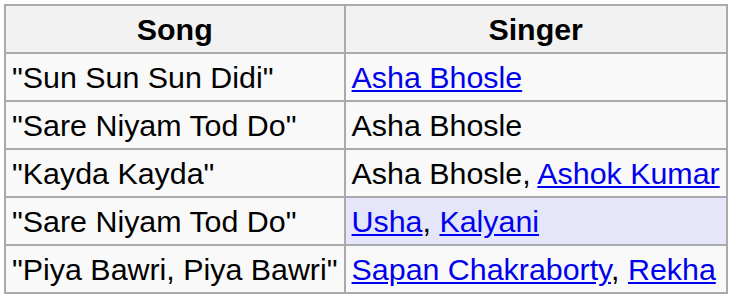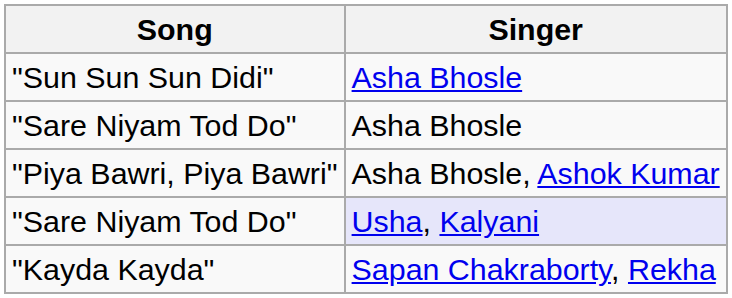row 4 | Song: "Kayda Kayda" -> "Piya Bawri, Piya Bawri"
row 6 | Song: "Piya Bawri, Piya Bawri" -> "Kayda Kayda"
